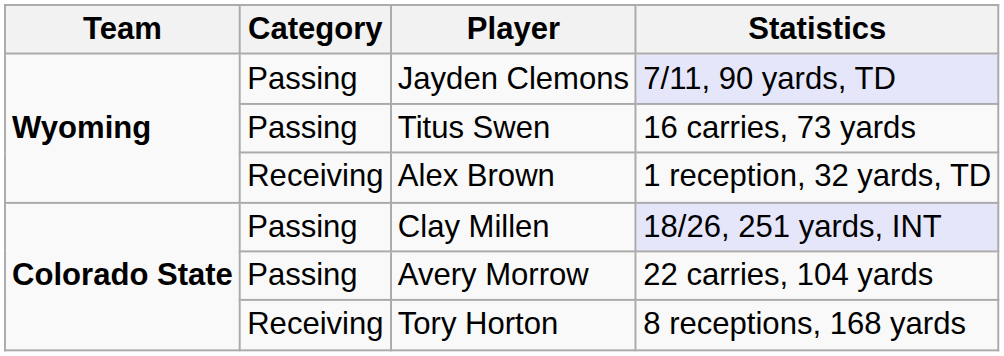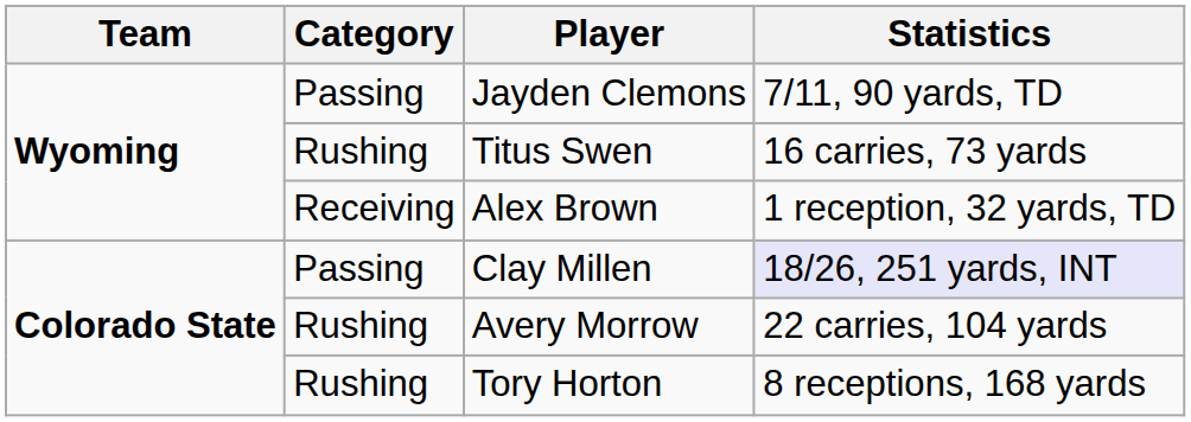Jayden Clemons | Statistics: lavender background -> no background
Titus Swen | Category: Passing -> Rushing
Avery Morrow | Category: Passing -> Rushing
Tory Horton | Category: Receiving -> Rushing
